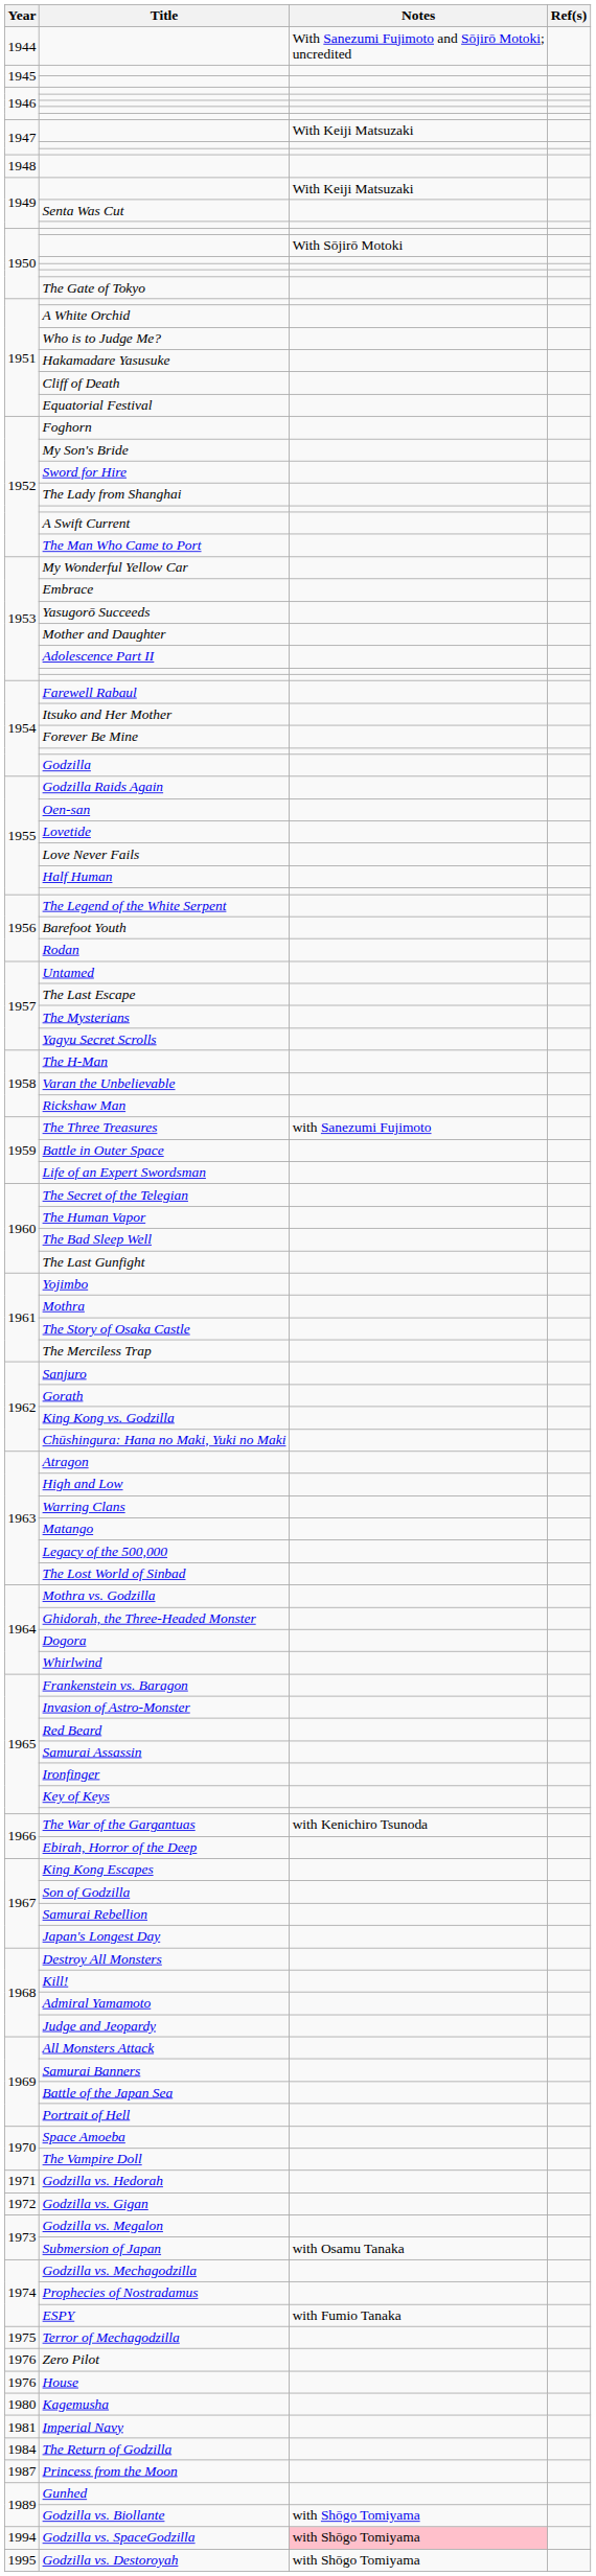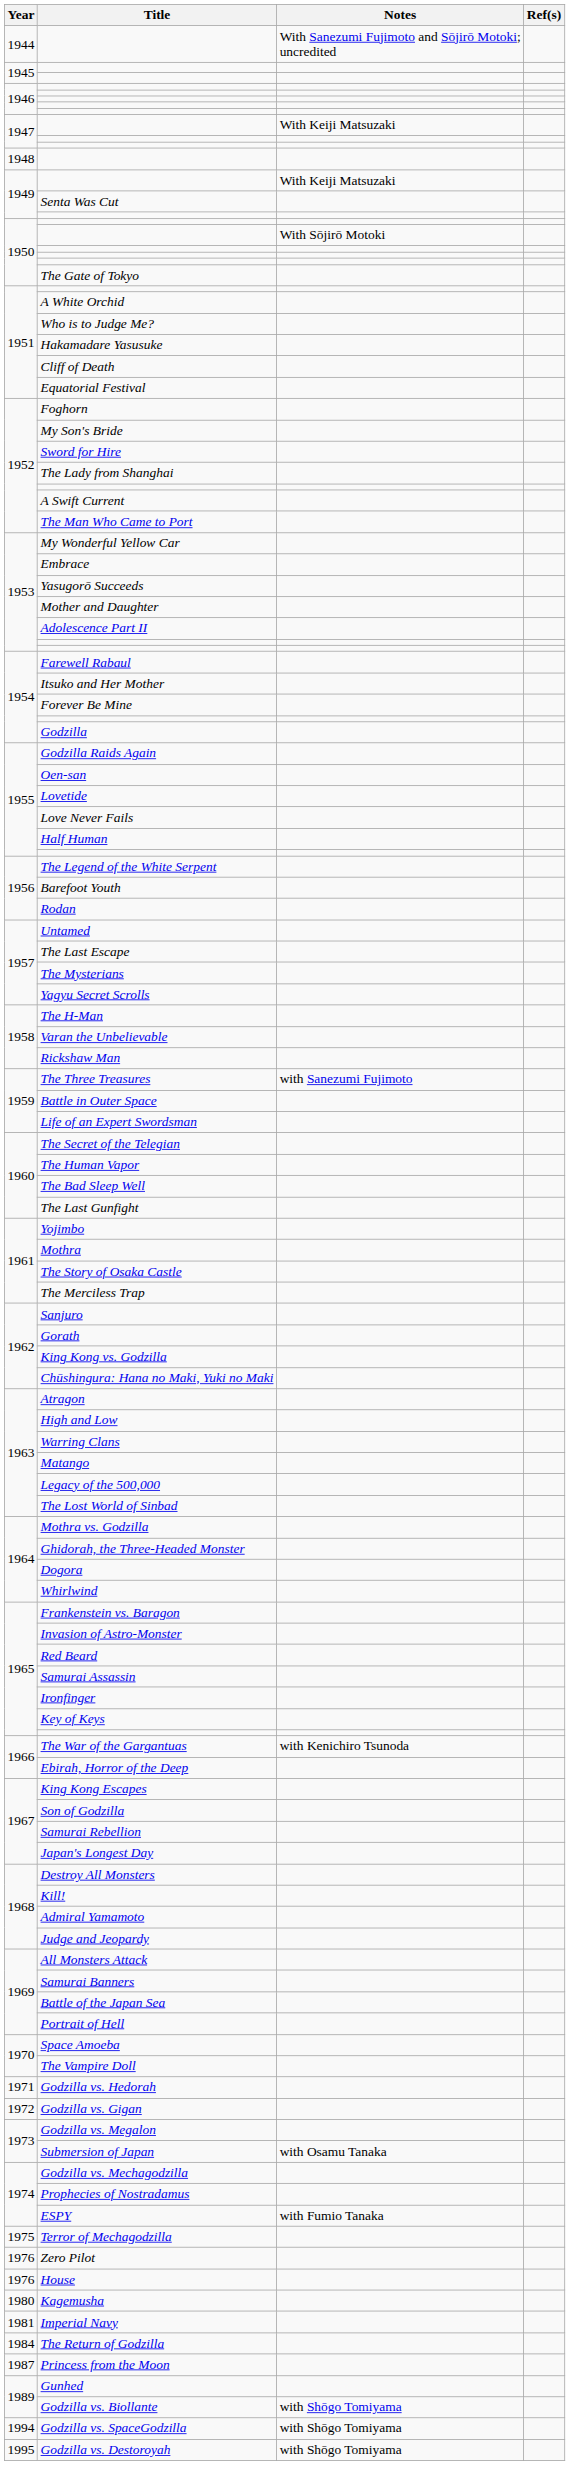Godzilla vs. SpaceGodzilla | Notes: pink background -> no background
